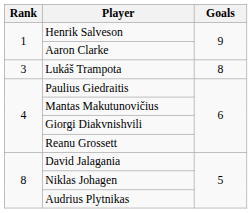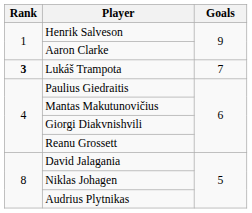Lukáš Trampota | Rank: normal -> bold
Lukáš Trampota | Goals: 8 -> 7
